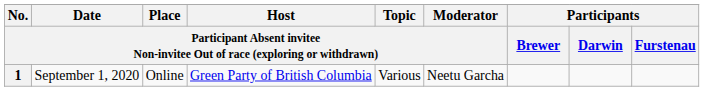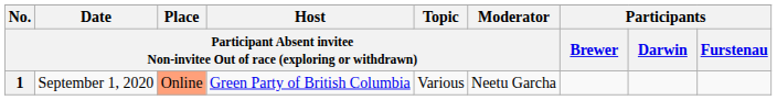1 | column 3: no background -> lightsalmon background
